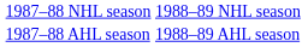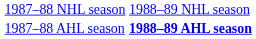1987–88 AHL season | column 2: normal -> bold
